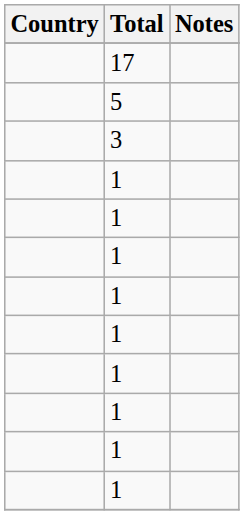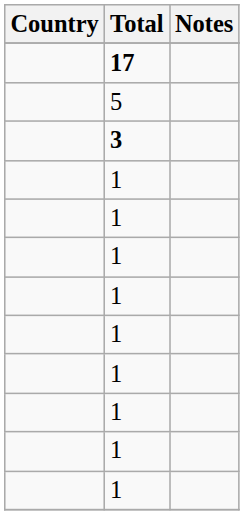17 | Total: normal -> bold
3 | Total: normal -> bold
